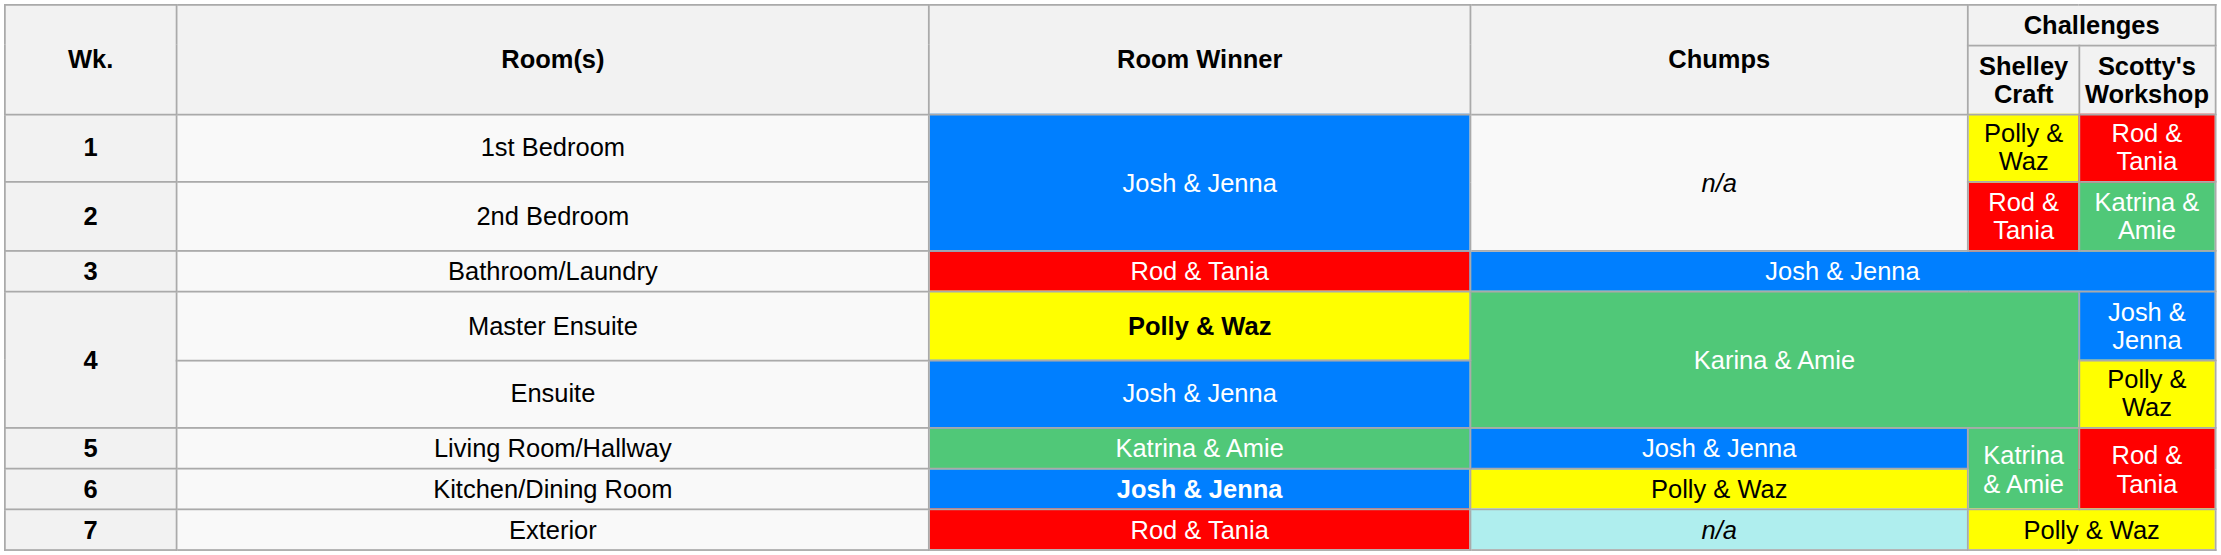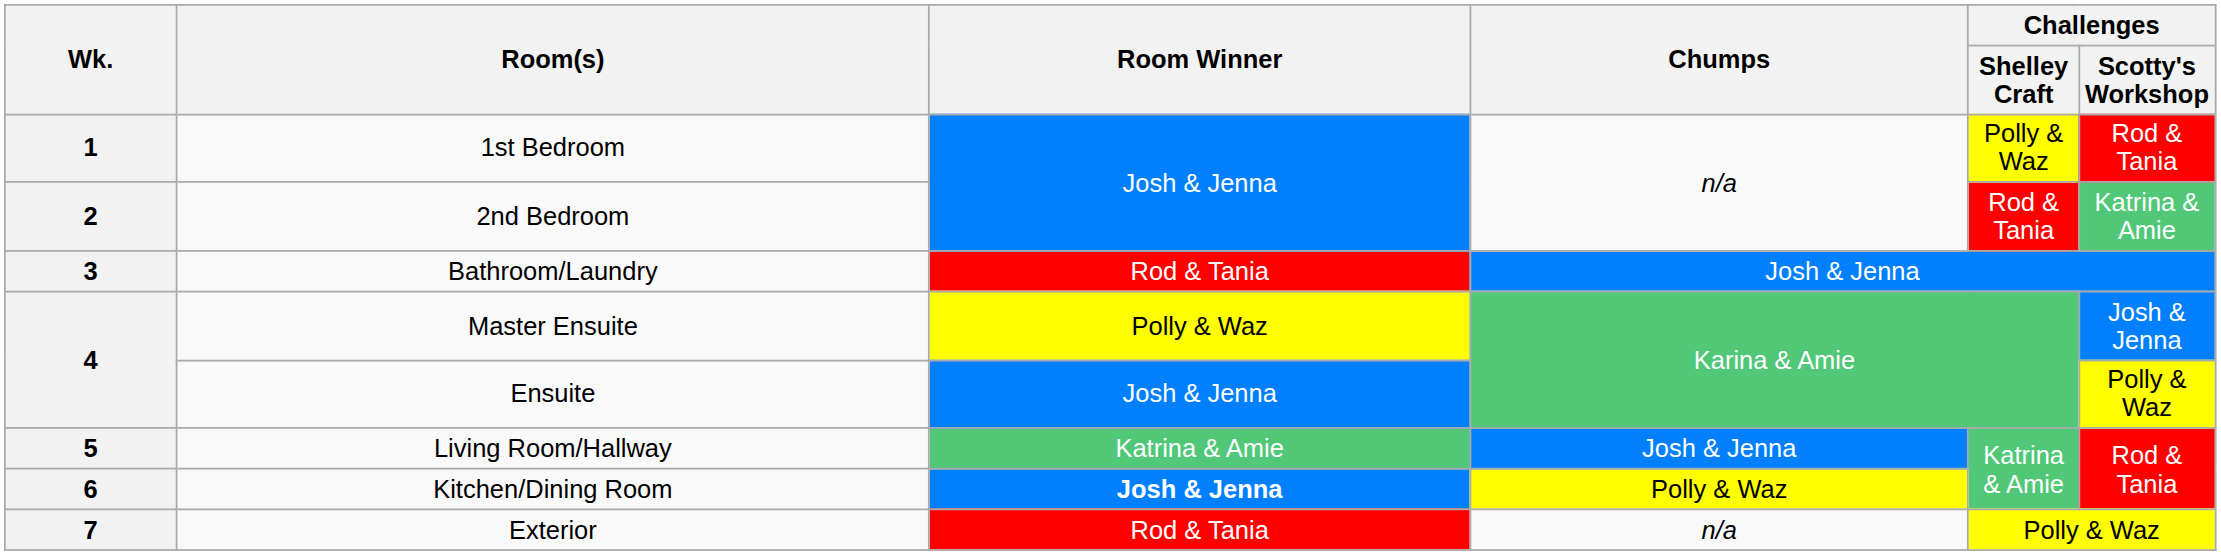Master Ensuite | Room Winner: bold -> normal
Exterior | Chumps: paleturquoise background -> no background
